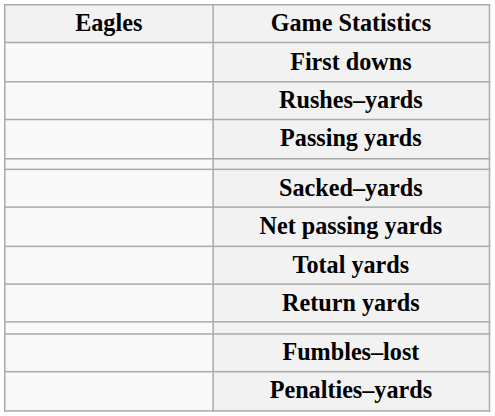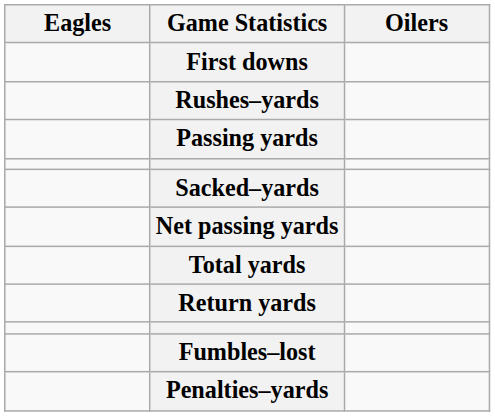+ column: Oilers
